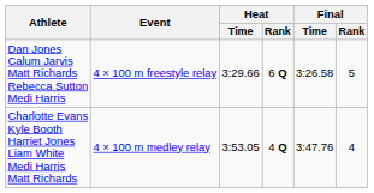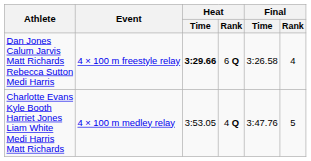row 3 | Heat / Time: normal -> bold
row 3 | Final / Rank: 5 -> 4
row 4 | Final / Rank: 4 -> 5
